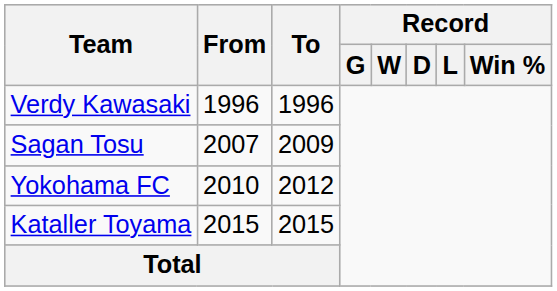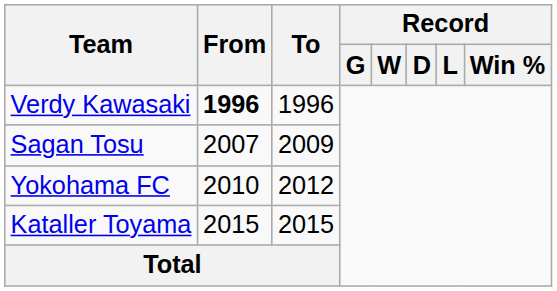Verdy Kawasaki | From: normal -> bold
